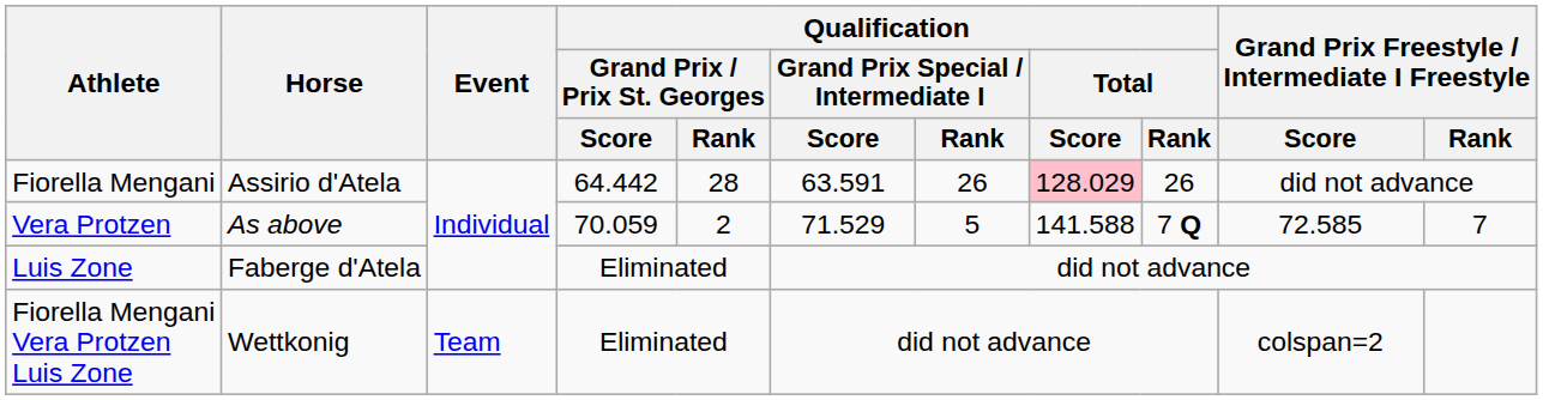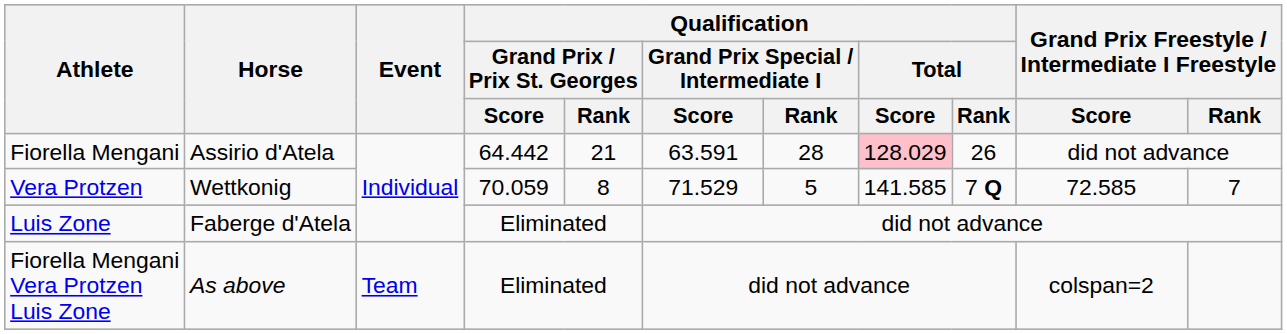Fiorella Mengani | Qualification / Grand Prix / Prix St. Georges / Rank: 28 -> 21
Fiorella Mengani | Qualification / Grand Prix Special / Intermediate I / Rank: 26 -> 28
Vera Protzen | Horse: As above -> Wettkonig
Vera Protzen | Qualification / Grand Prix / Prix St. Georges / Rank: 2 -> 8
Vera Protzen | Qualification / Total / Score: 141.588 -> 141.585
Fiorella Mengani Vera Protzen Luis Zone | Horse: Wettkonig -> As above
